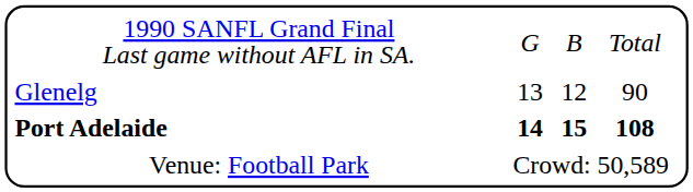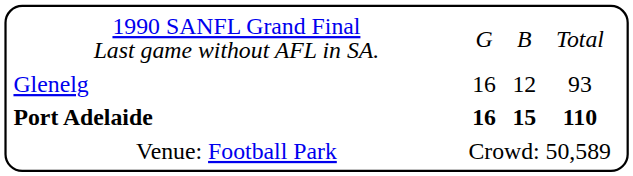Glenelg | column 2: 13 -> 16
Glenelg | column 4: 90 -> 93
Port Adelaide | column 2: 14 -> 16
Port Adelaide | column 4: 108 -> 110
